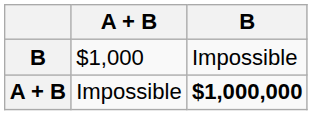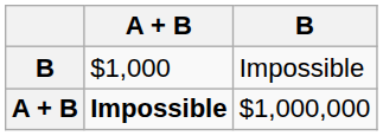row 3 | A + B: normal -> bold
row 3 | B: bold -> normal
